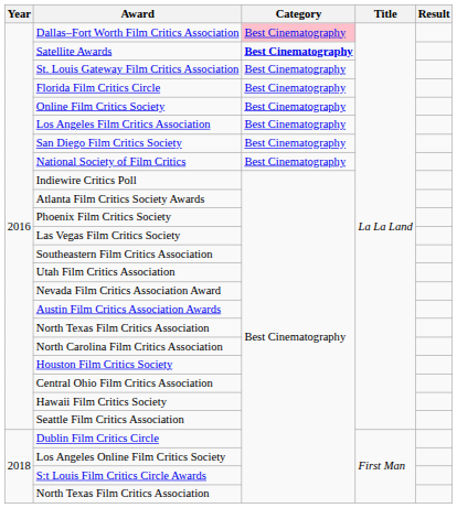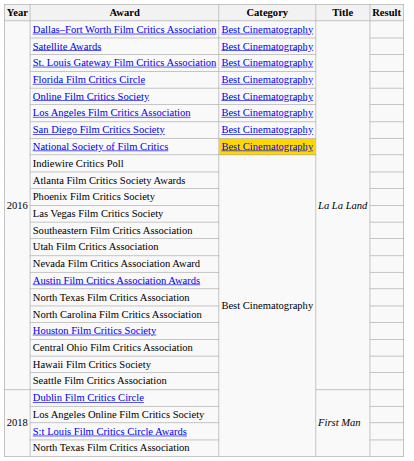Dallas–Fort Worth Film Critics Association | Category: pink background -> no background
Satellite Awards | Category: bold -> normal
National Society of Film Critics | Category: no background -> gold background
